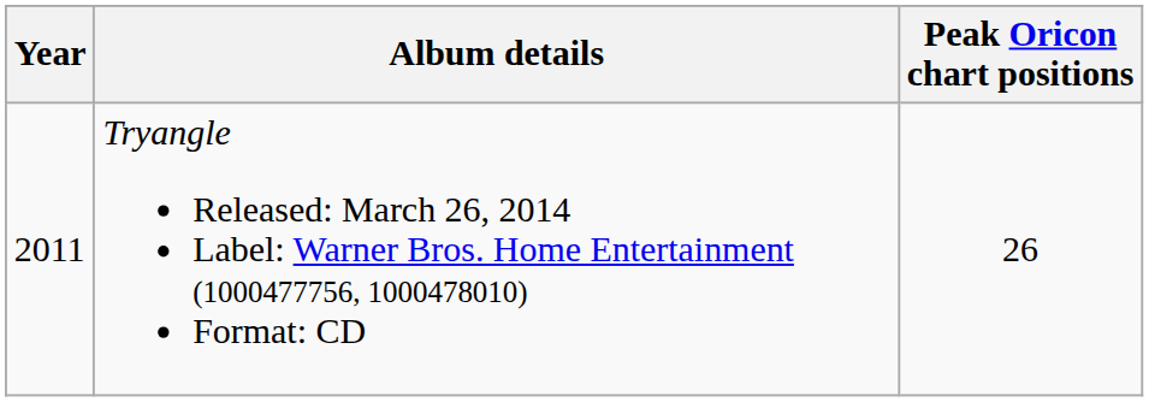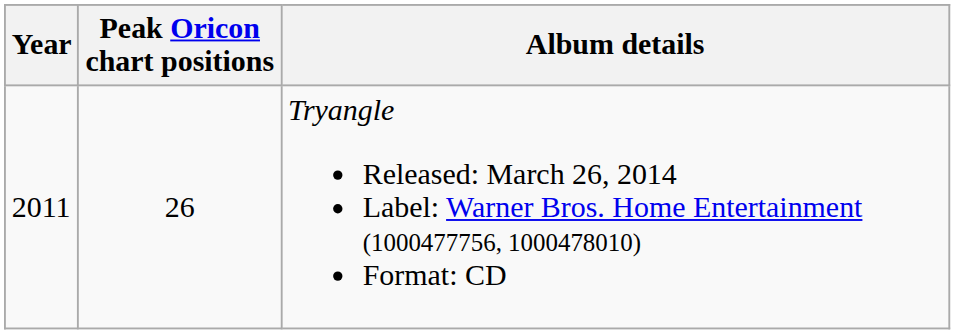columns swapped: Album details <-> Peak Oricon chart positions
